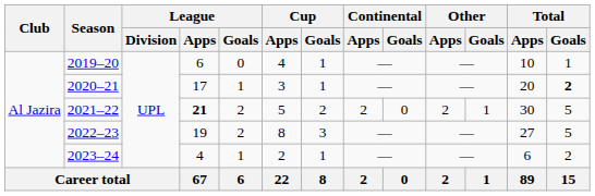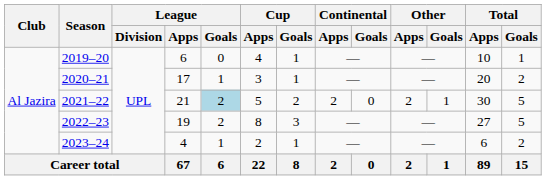2020–21 | Total / Goals: bold -> normal
2021–22 | League / Apps: bold -> normal
2021–22 | League / Goals: no background -> lightblue background
